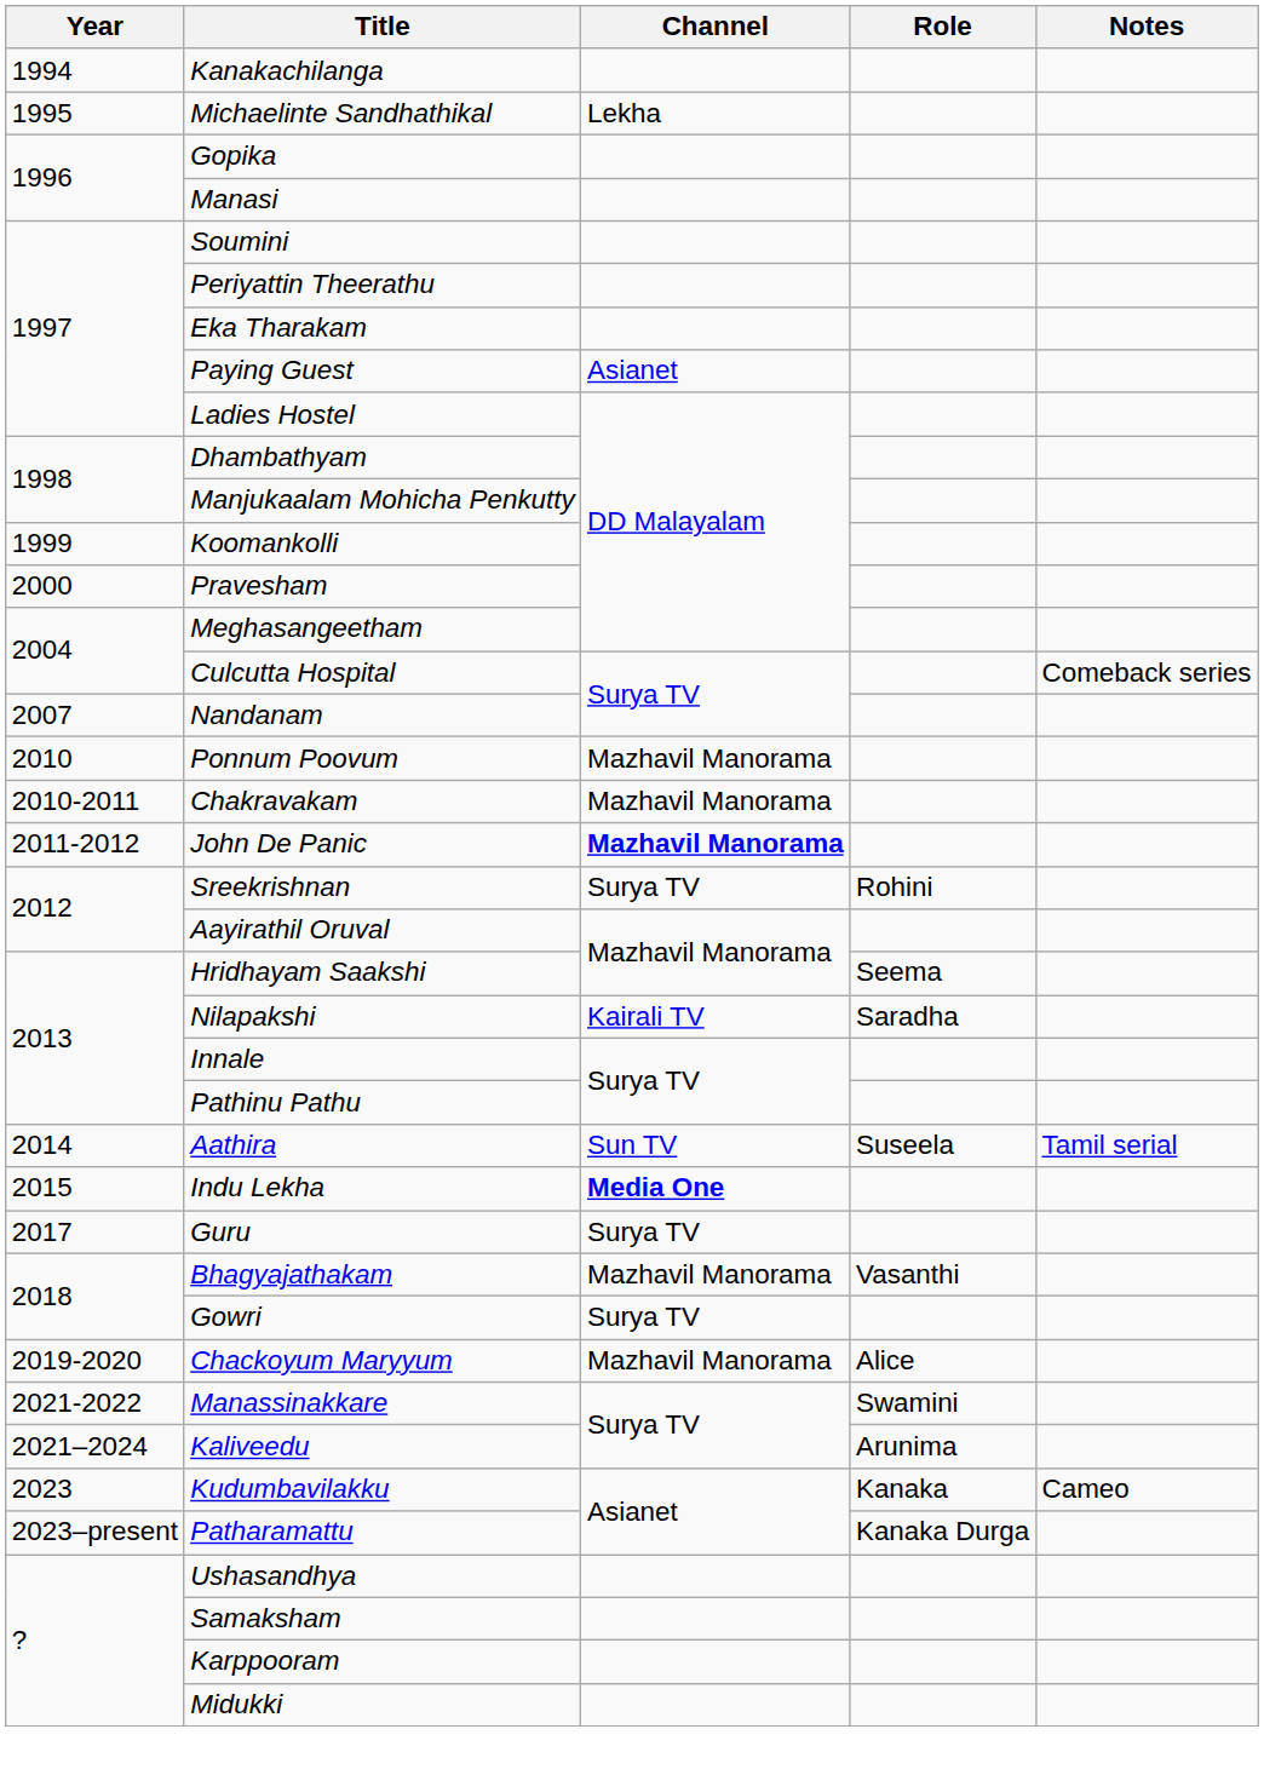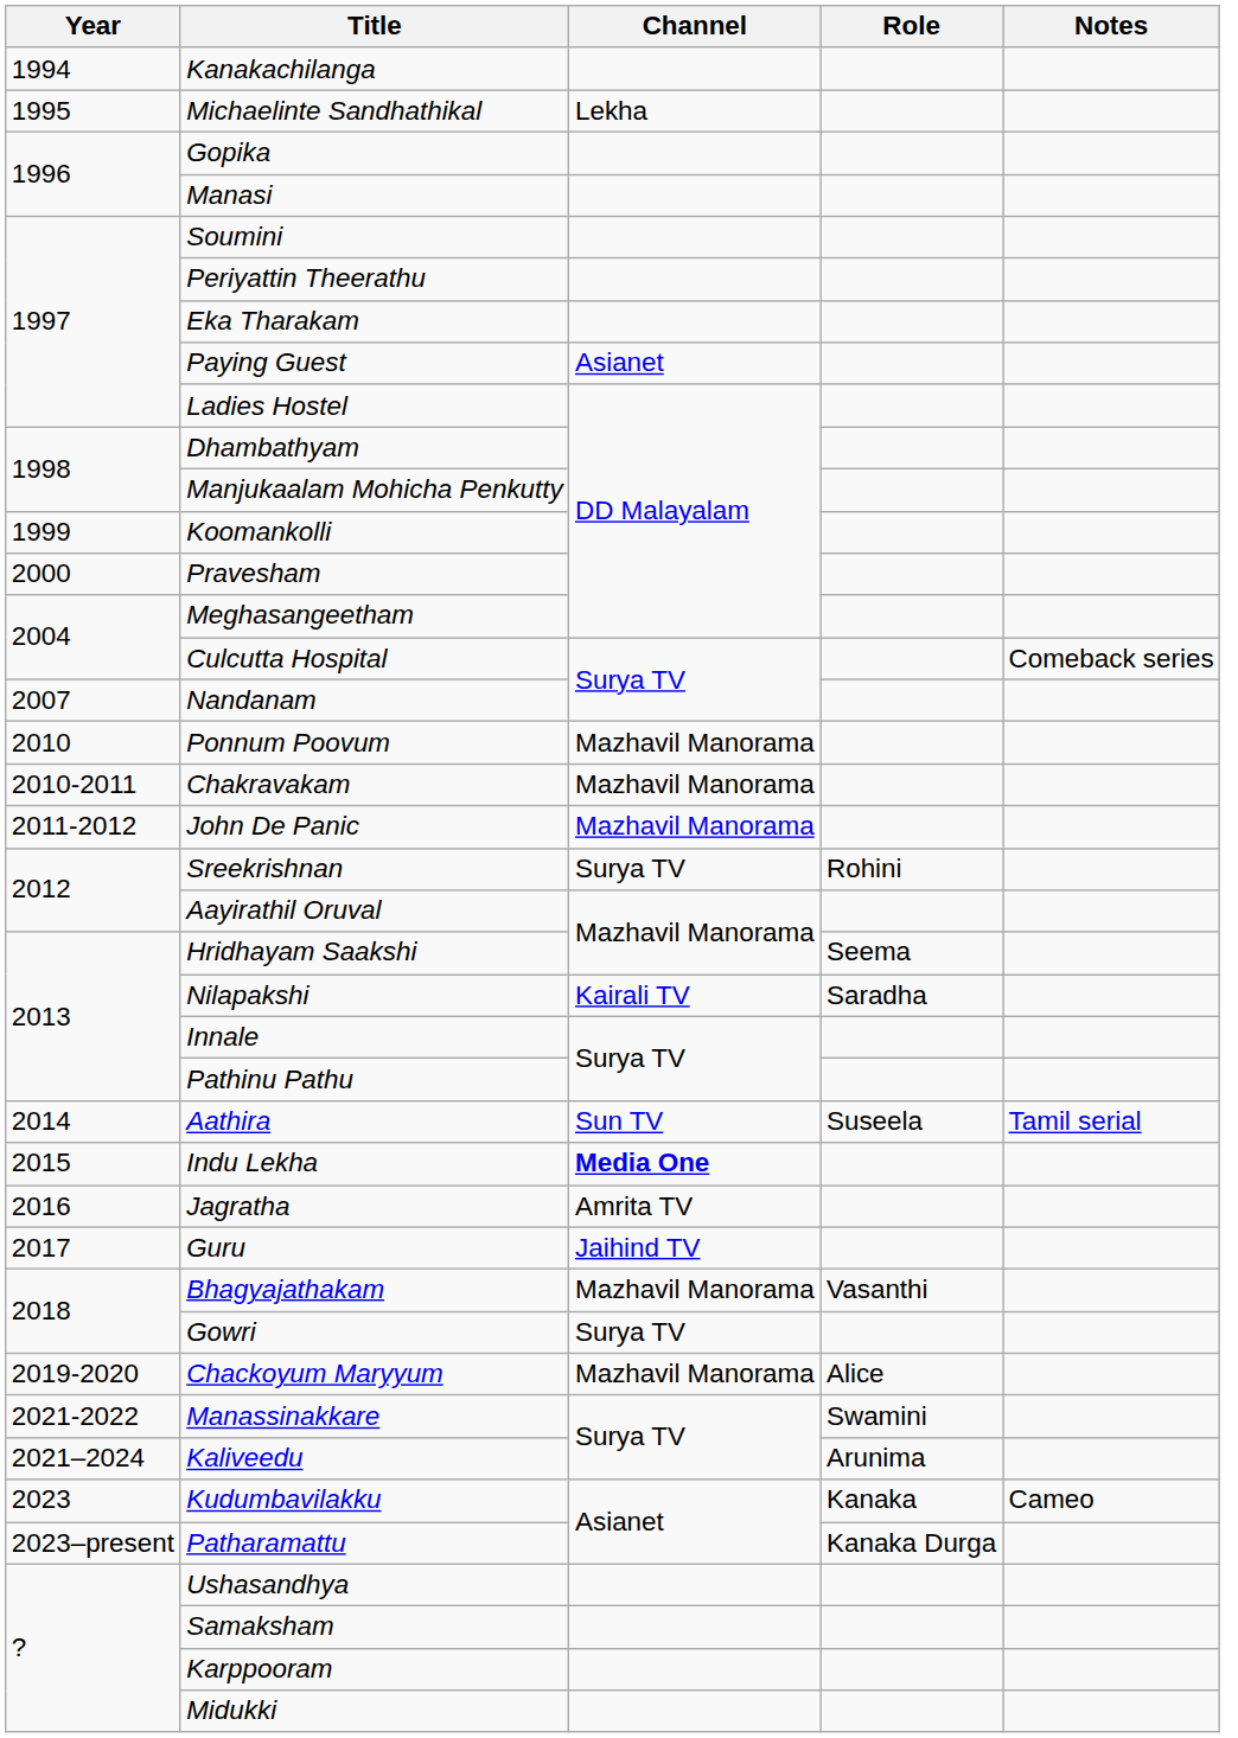John De Panic | Channel: bold -> normal
+ row: 2016 | Jagratha | Amrita TV
Guru | Channel: Surya TV -> Jaihind TV
